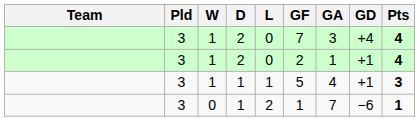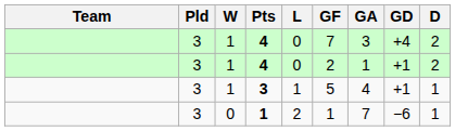columns swapped: D <-> Pts
